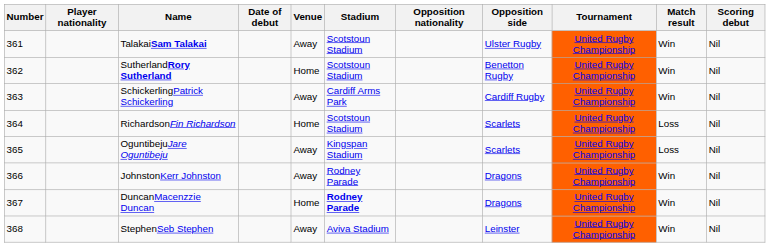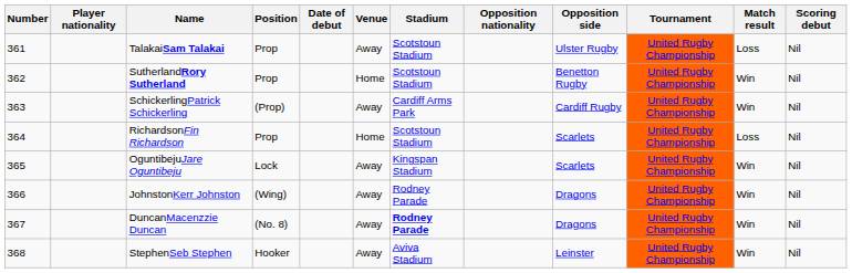+ column: Position | Prop | Prop | (Prop) | Prop | Lock | (Wing) | (No. 8) | Hooker
TalakaiSam Talakai | Match result: Win -> Loss
OguntibejuJare Oguntibeju | Match result: Loss -> Win
DuncanMacenzzie Duncan | Venue: Home -> Away
